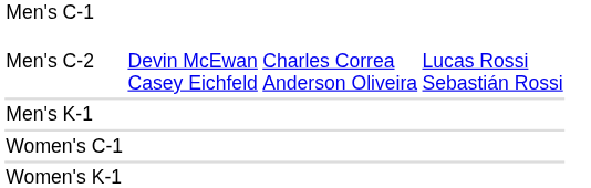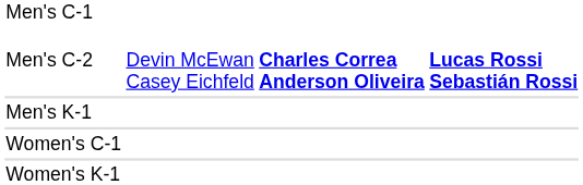Men's C-2 | column 3: normal -> bold
Men's C-2 | column 4: normal -> bold
